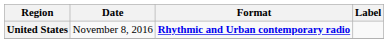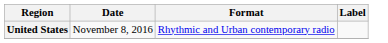United States | Format: bold -> normal
